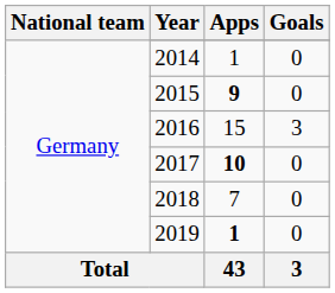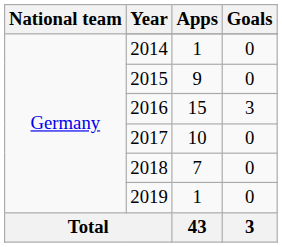2015 | Apps: bold -> normal
2017 | Apps: bold -> normal
2019 | Apps: bold -> normal
